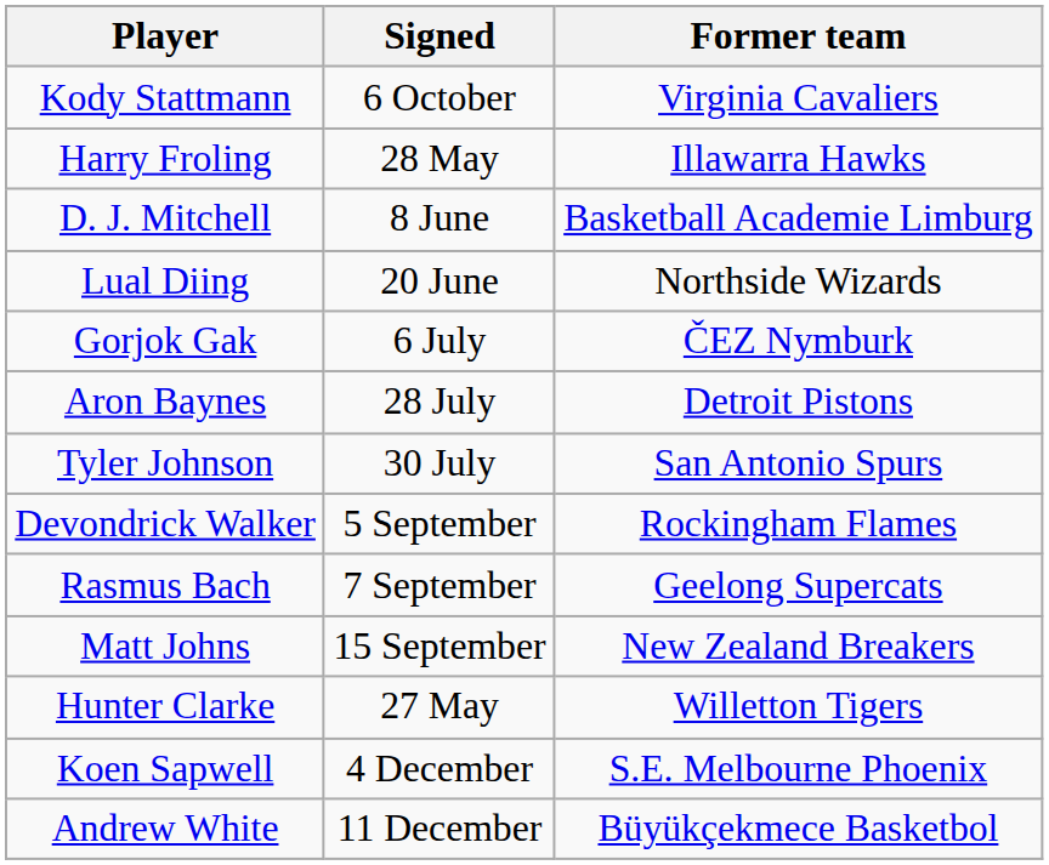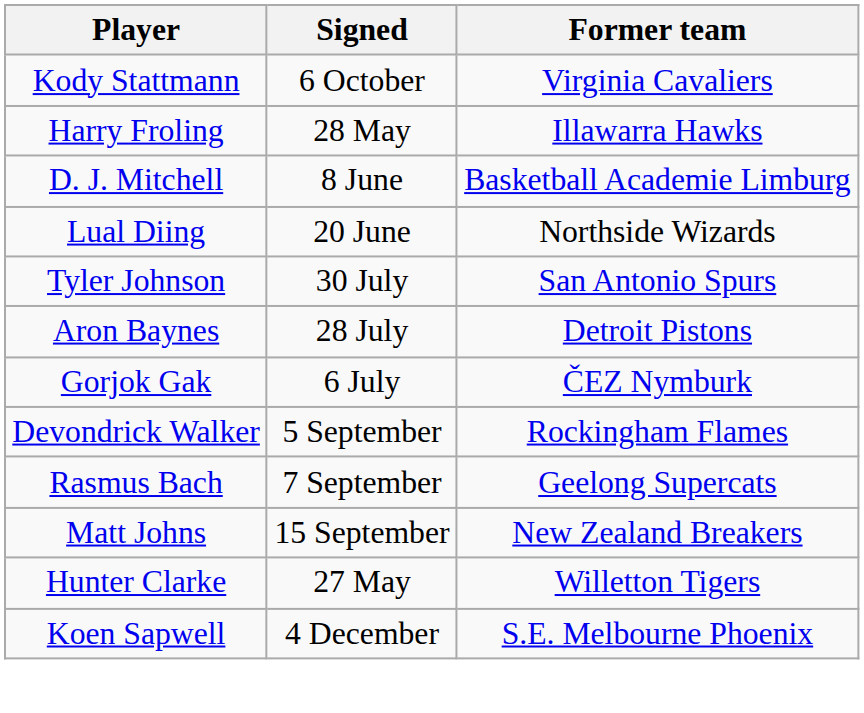rows swapped: Gorjok Gak <-> Tyler Johnson
- row: Andrew White | 11 December | Büyükçekmece Basketbol
